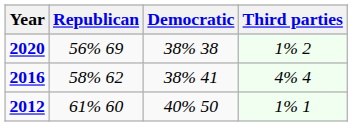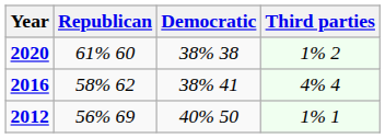2020 | Republican: 56% 69 -> 61% 60
2012 | Republican: 61% 60 -> 56% 69
